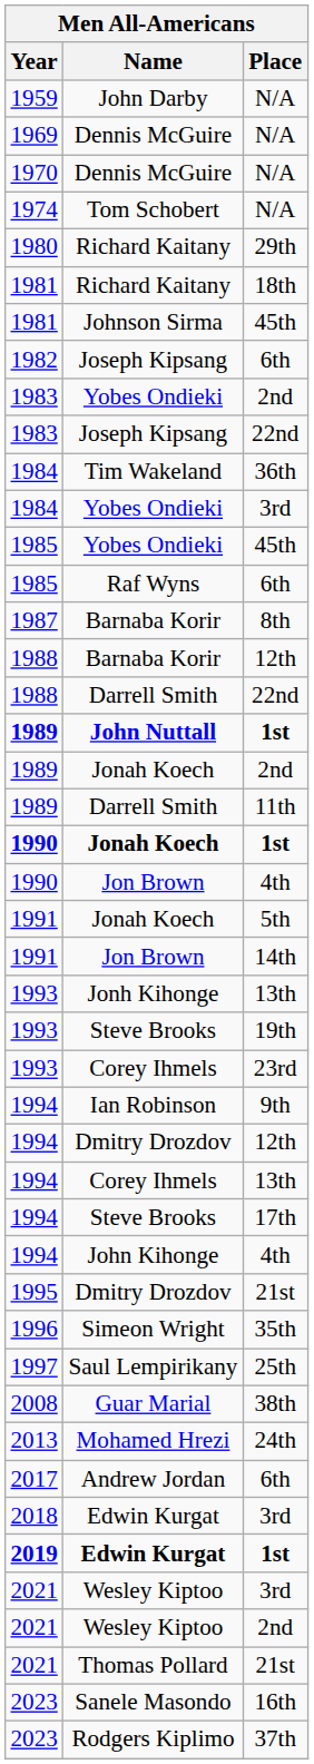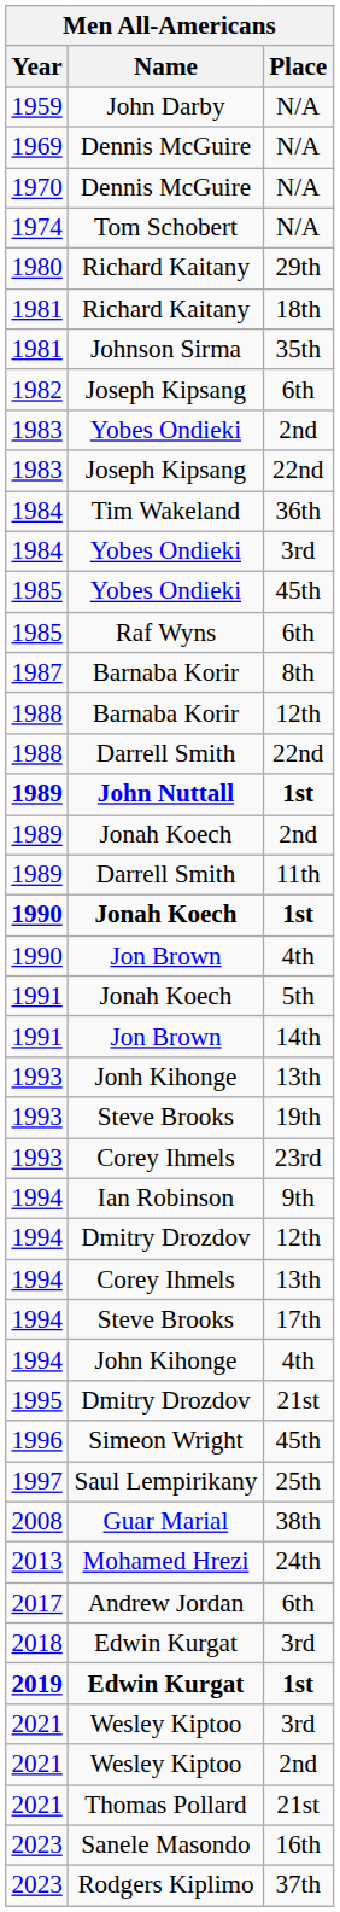Johnson Sirma | Place: 45th -> 35th
Simeon Wright | Place: 35th -> 45th
